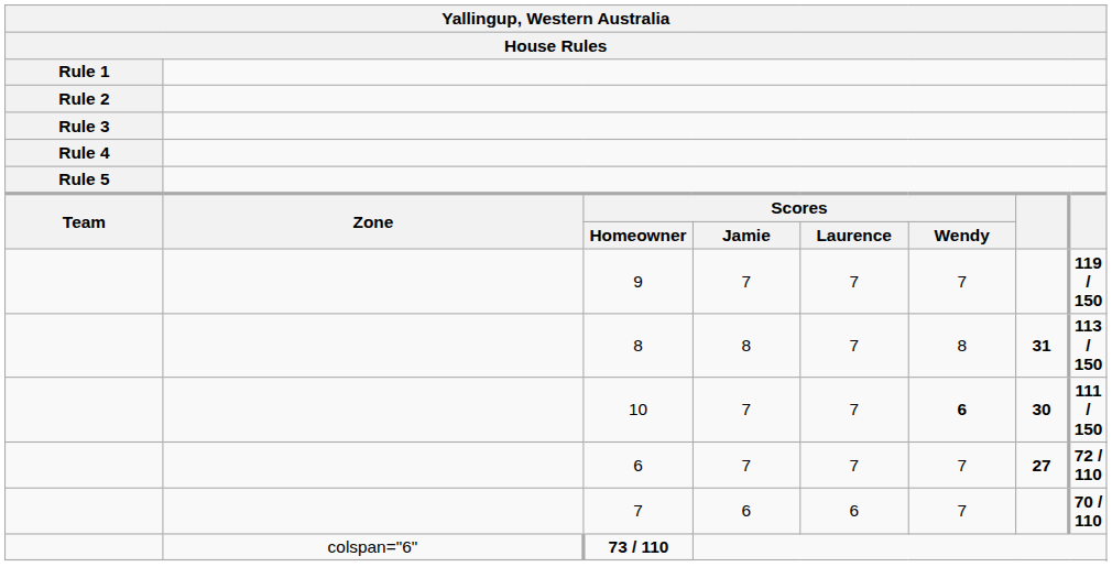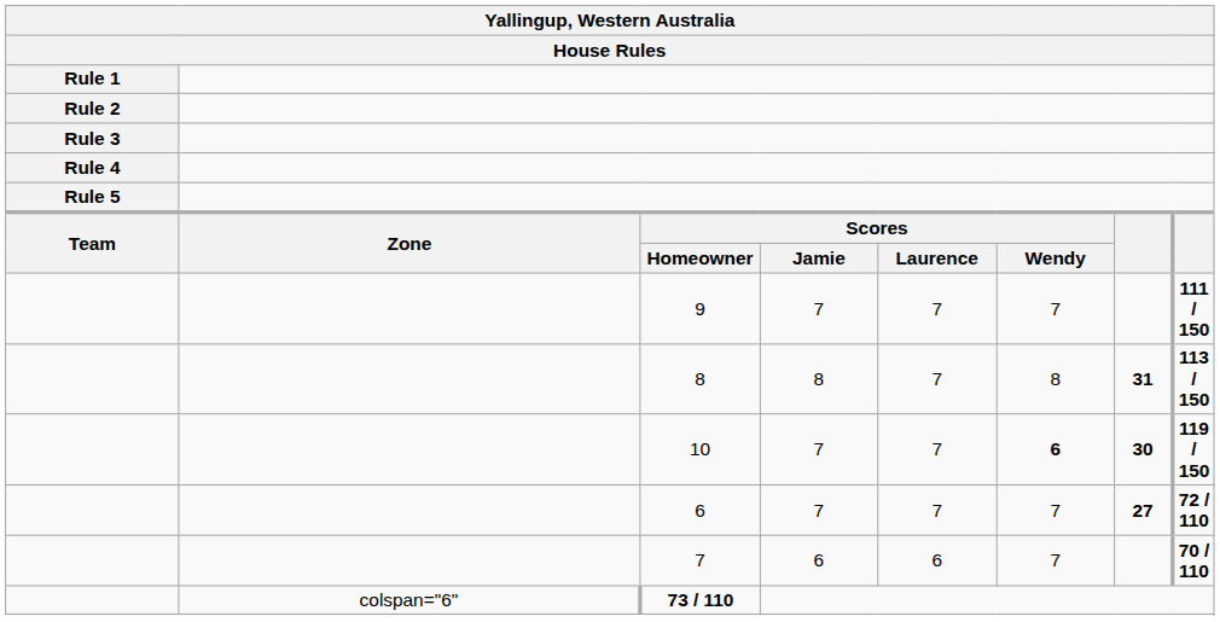9 | column 8: 119 / 150 -> 111 / 150
10 | column 8: 111 / 150 -> 119 / 150
